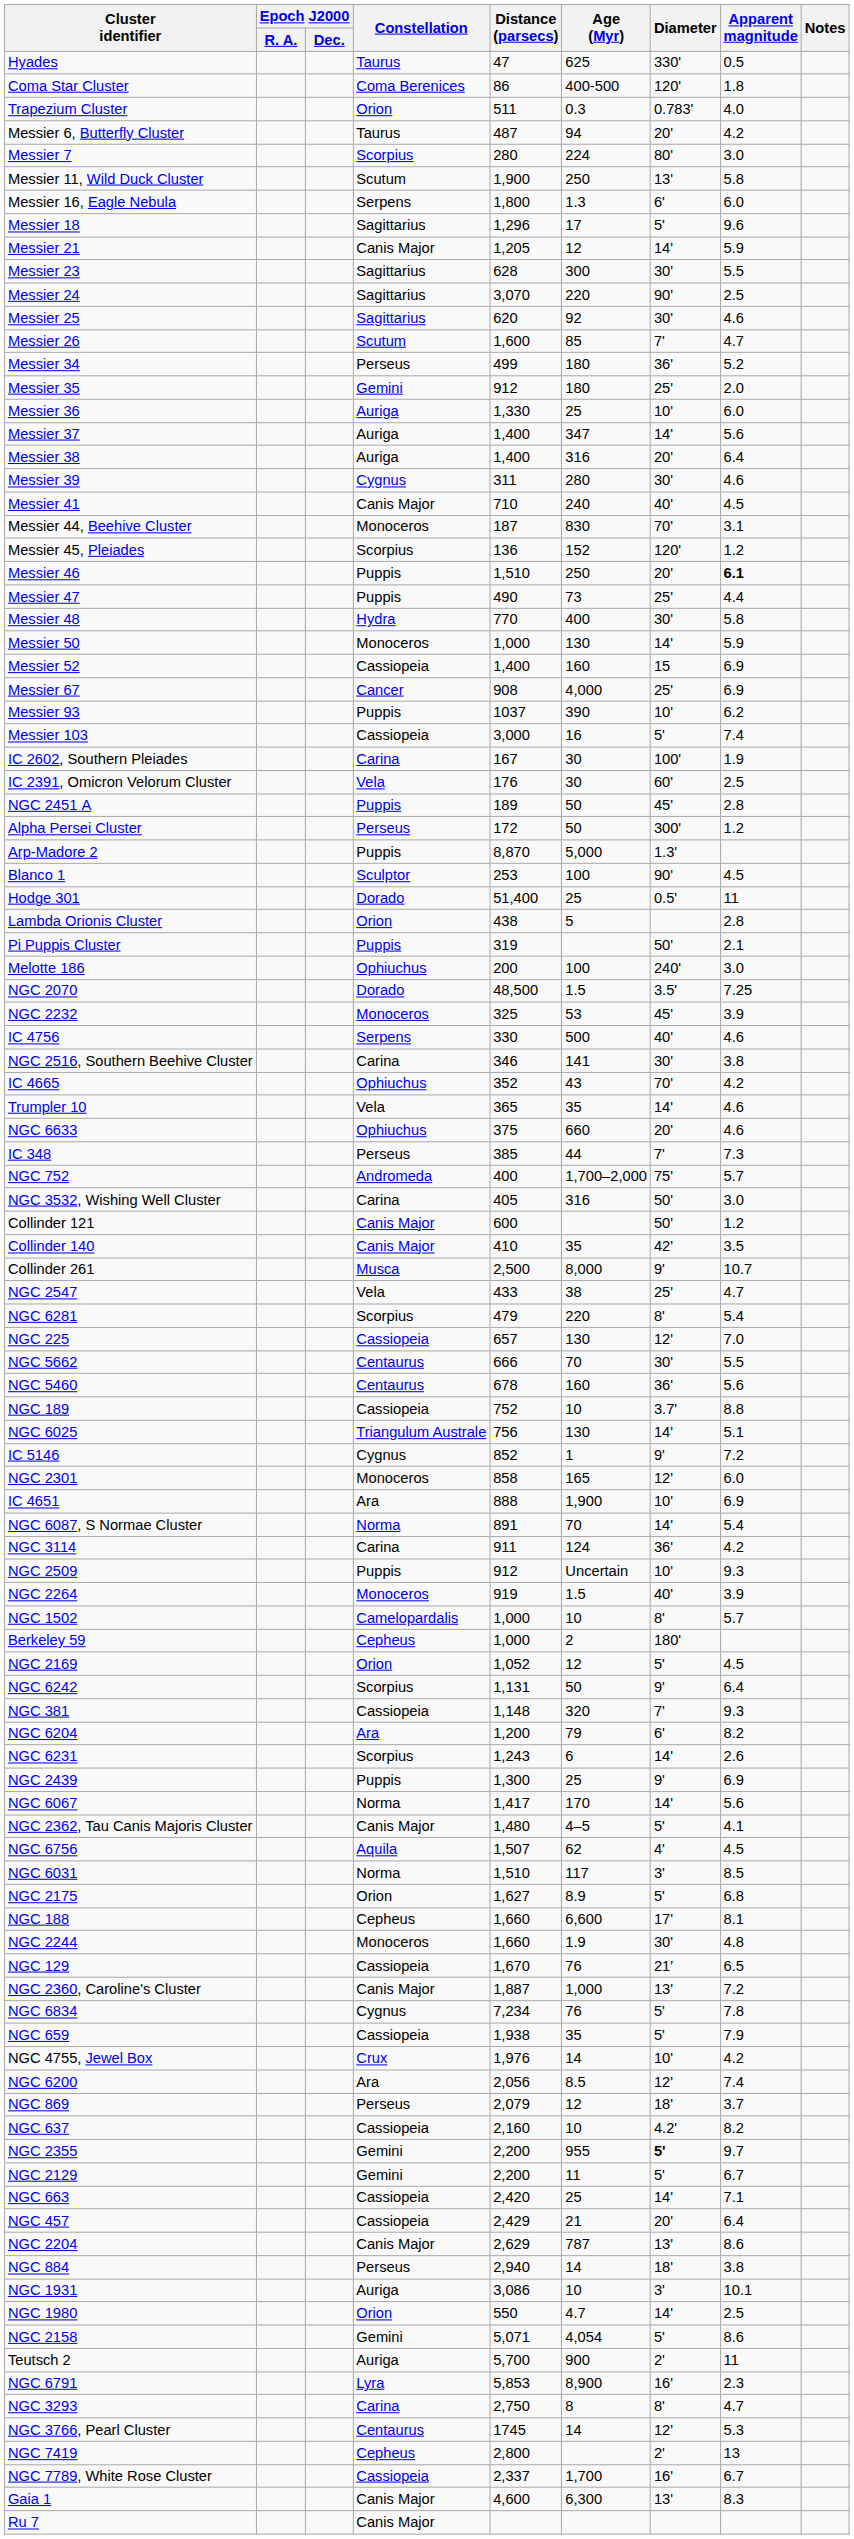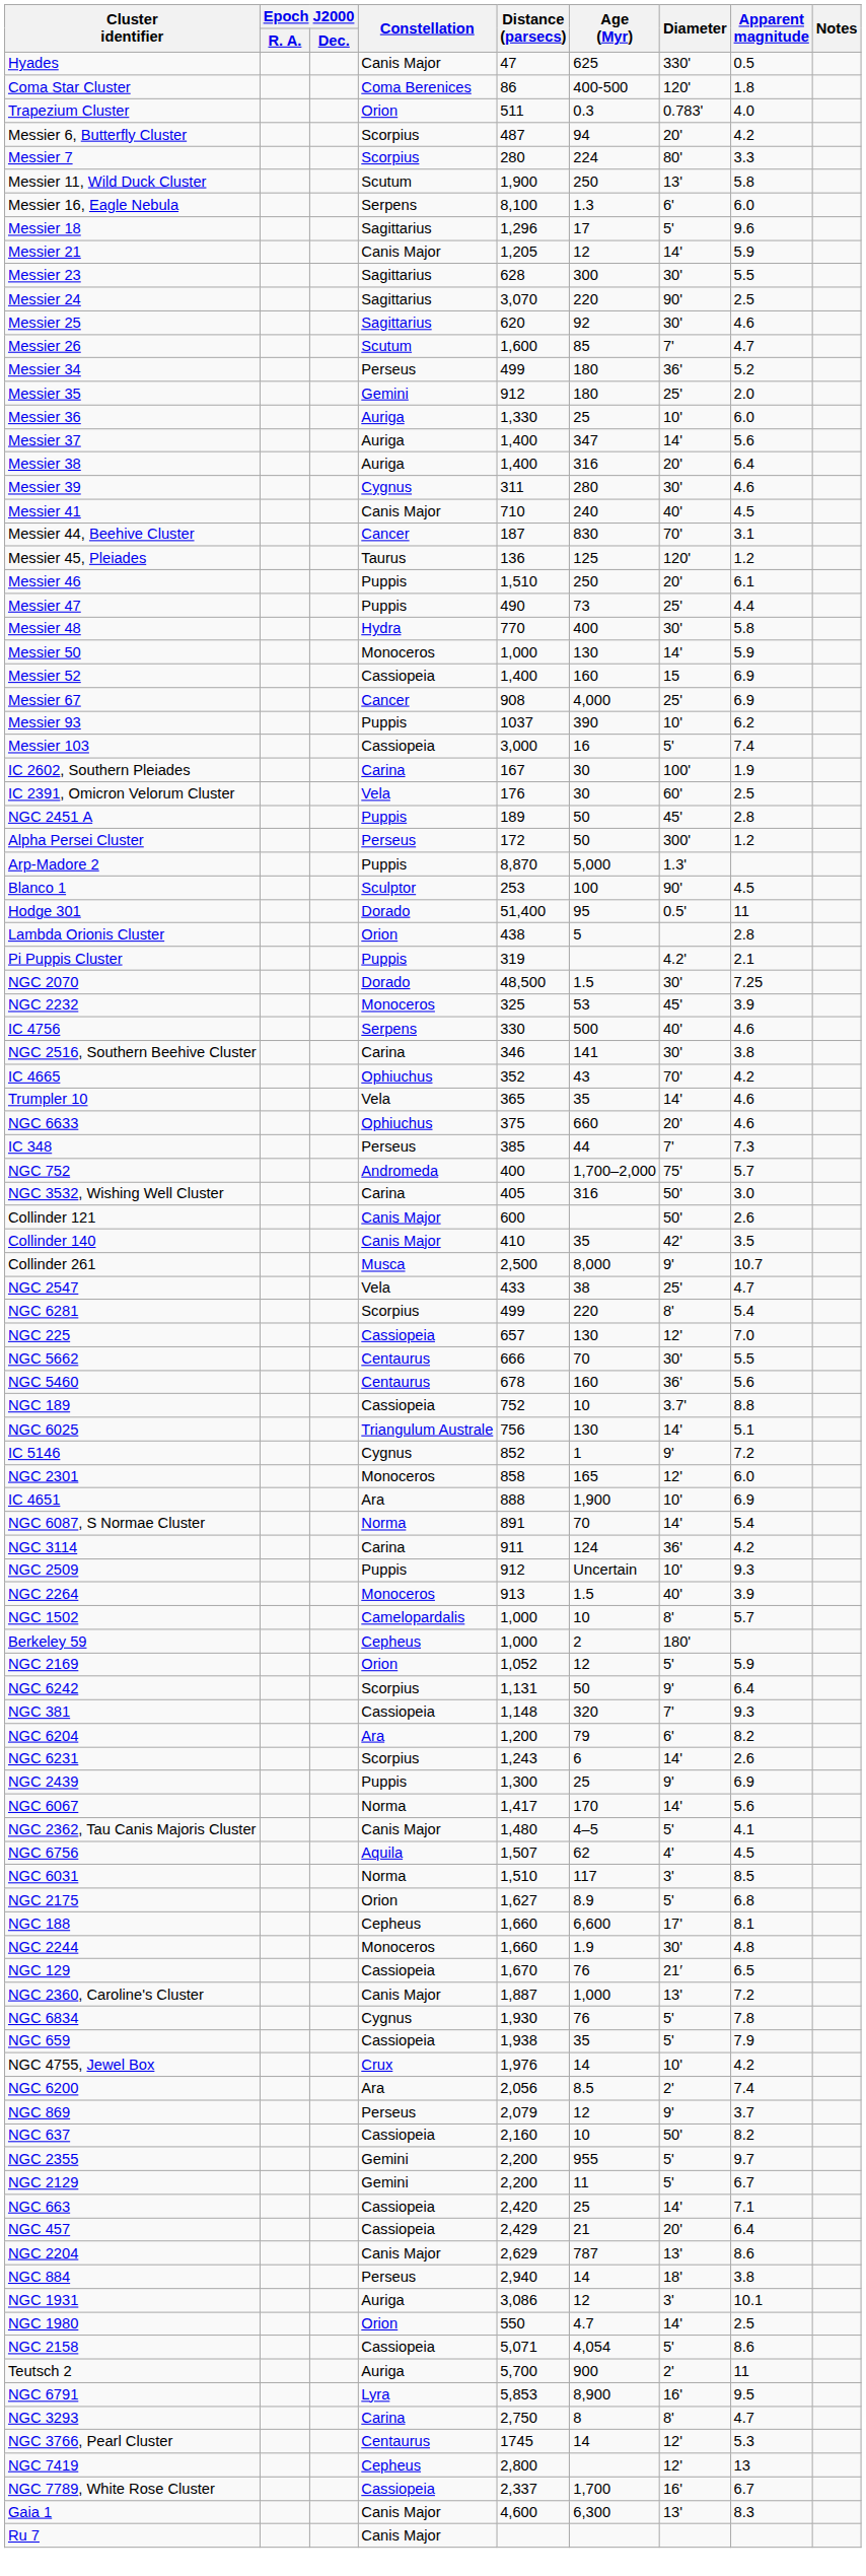Hyades | Constellation: Taurus -> Canis Major
Messier 6, Butterfly Cluster | Constellation: Taurus -> Scorpius
Messier 7 | Apparent magnitude: 3.0 -> 3.3
Messier 16, Eagle Nebula | Distance (parsecs): 1,800 -> 8,100
Messier 44, Beehive Cluster | Constellation: Monoceros -> Cancer
Messier 45, Pleiades | Constellation: Scorpius -> Taurus
Messier 45, Pleiades | Age (Myr): 152 -> 125
Messier 46 | Apparent magnitude: bold -> normal
Hodge 301 | Age (Myr): 25 -> 95
Pi Puppis Cluster | Diameter: 50' -> 4.2'
- row: Melotte 186 | Ophiuchus | 200 | 100 | 240' | 3.0
NGC 2070 | Diameter: 3.5' -> 30'
Collinder 121 | Apparent magnitude: 1.2 -> 2.6
NGC 6281 | Distance (parsecs): 479 -> 499
NGC 2264 | Distance (parsecs): 919 -> 913
NGC 2169 | Apparent magnitude: 4.5 -> 5.9
NGC 6834 | Distance (parsecs): 7,234 -> 1,930
NGC 6200 | Diameter: 12' -> 2'
NGC 869 | Diameter: 18' -> 9'
NGC 637 | Diameter: 4.2' -> 50'
NGC 2355 | Diameter: bold -> normal
NGC 1931 | Age (Myr): 10 -> 12
NGC 2158 | Constellation: Gemini -> Cassiopeia
NGC 6791 | Apparent magnitude: 2.3 -> 9.5
NGC 7419 | Diameter: 2' -> 12'
